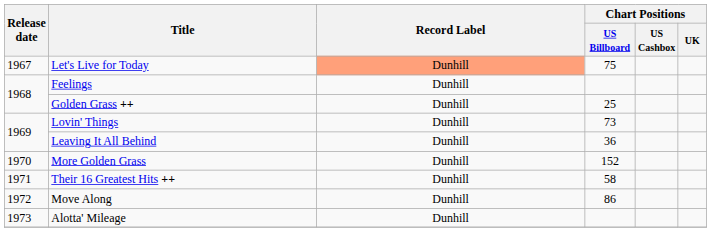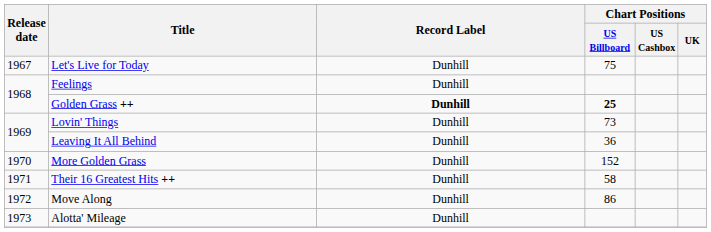Let's Live for Today | Record Label: lightsalmon background -> no background
Golden Grass ++ | Record Label: normal -> bold
Golden Grass ++ | Chart Positions / US Billboard: normal -> bold
